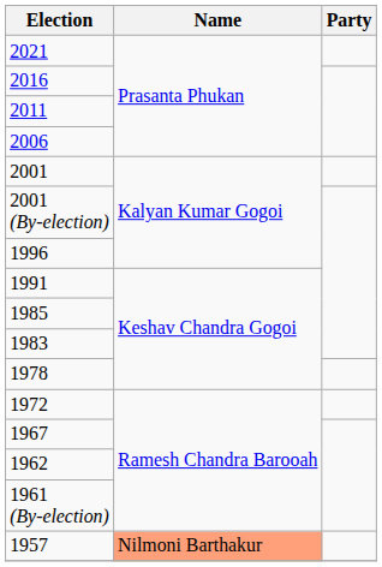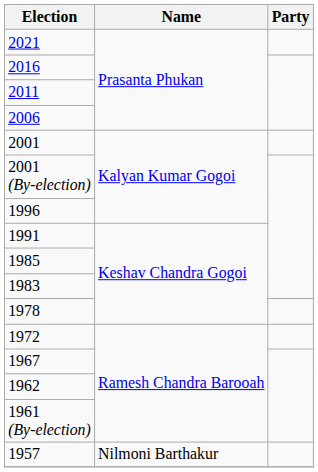1957 | Name: lightsalmon background -> no background
